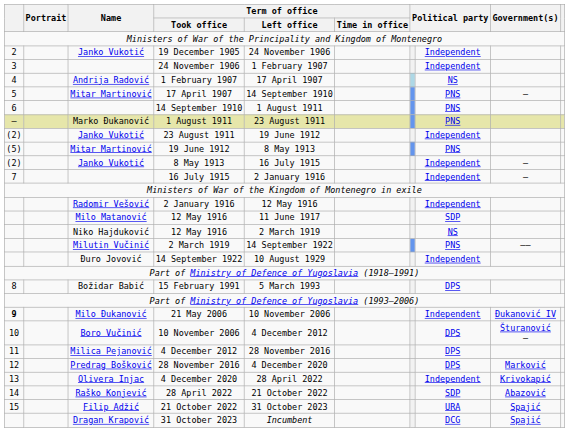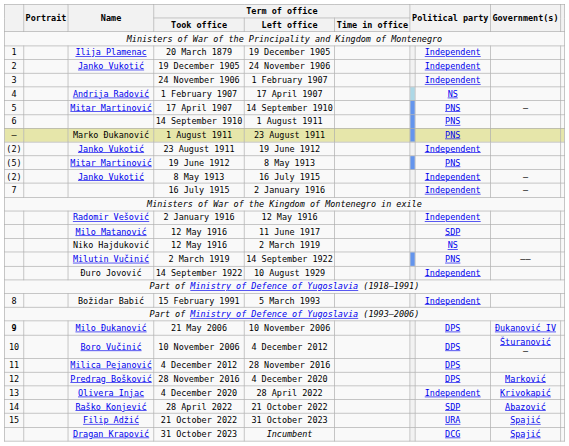+ row: 1 | Ilija Plamenac | 20 March 1879 | 19 December 1905 | Independent
15 February 1991 | column 8: DPS -> Independent
21 May 2006 | column 8: Independent -> DPS
